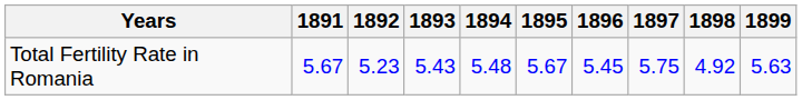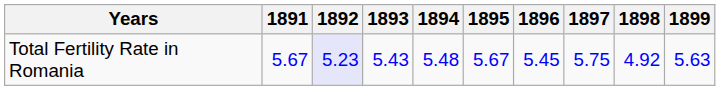row 2 | 1892: no background -> lavender background
